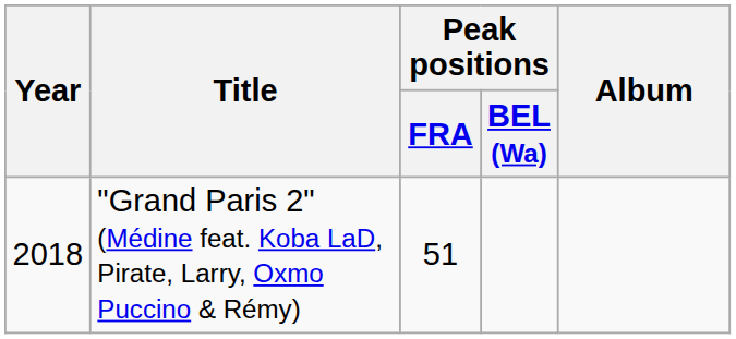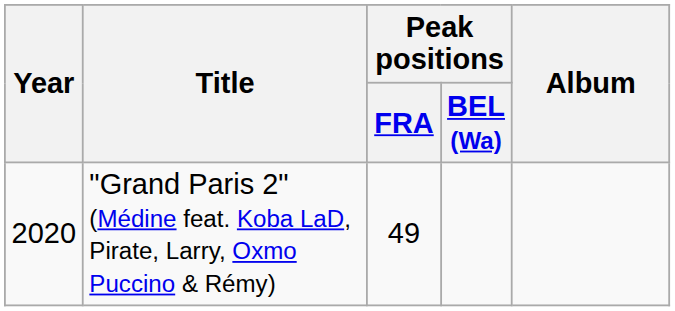row 3 | Year: 2018 -> 2020
row 3 | Peak positions / FRA: 51 -> 49
